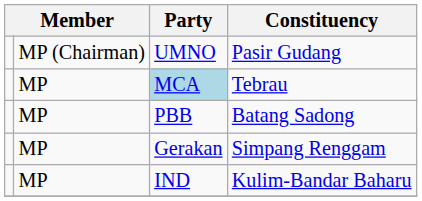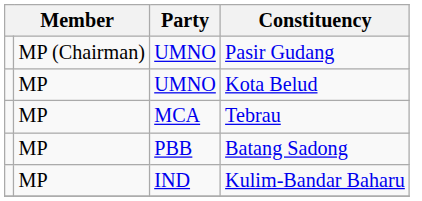+ row: MP | UMNO | Kota Belud
Tebrau | Party: lightblue background -> no background
- row: MP | Gerakan | Simpang Renggam
